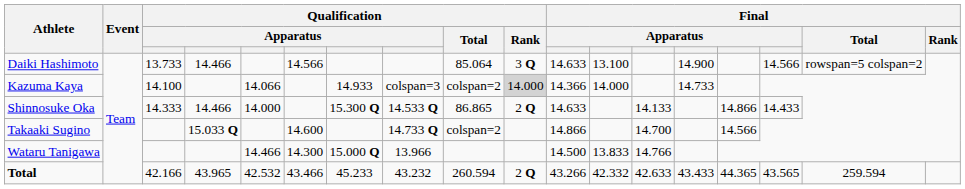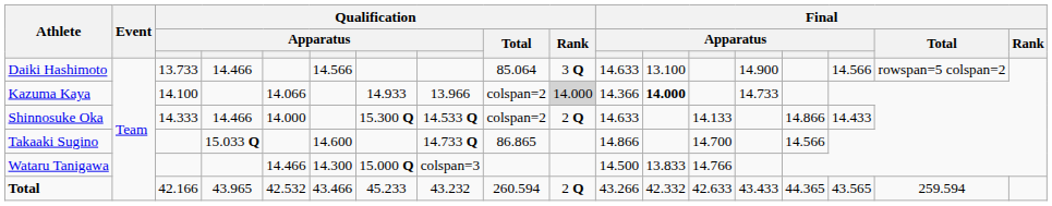Kazuma Kaya | column 8: colspan=3 -> 13.966
Kazuma Kaya | column 12: normal -> bold
Shinnosuke Oka | Qualification / Total: 86.865 -> colspan=2
Takaaki Sugino | Qualification / Total: colspan=2 -> 86.865
Wataru Tanigawa | column 8: 13.966 -> colspan=3
